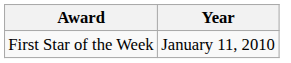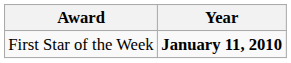First Star of the Week | Year: normal -> bold
